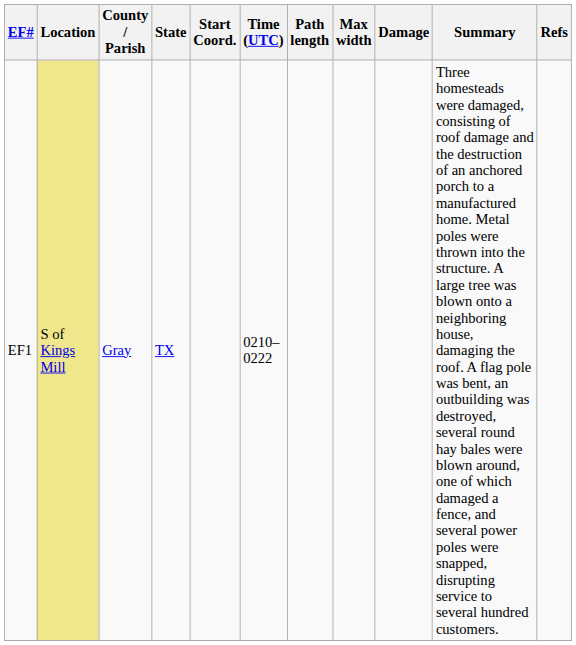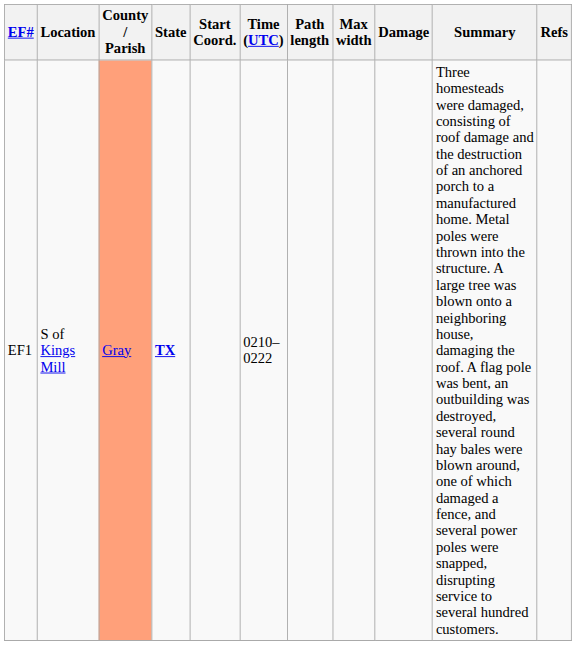EF1 | Location: khaki background -> no background
EF1 | County / Parish: no background -> lightsalmon background
EF1 | State: normal -> bold
